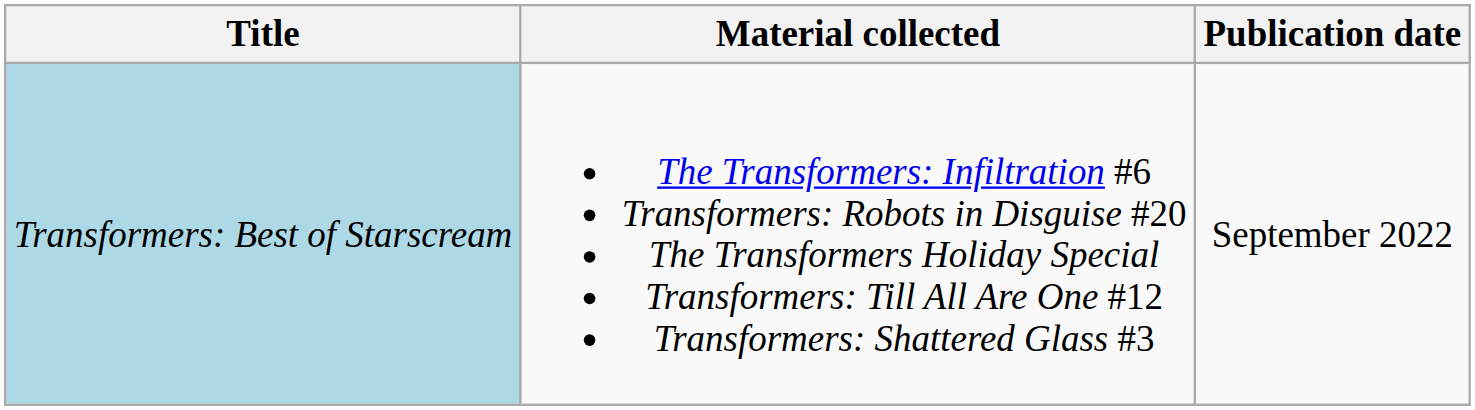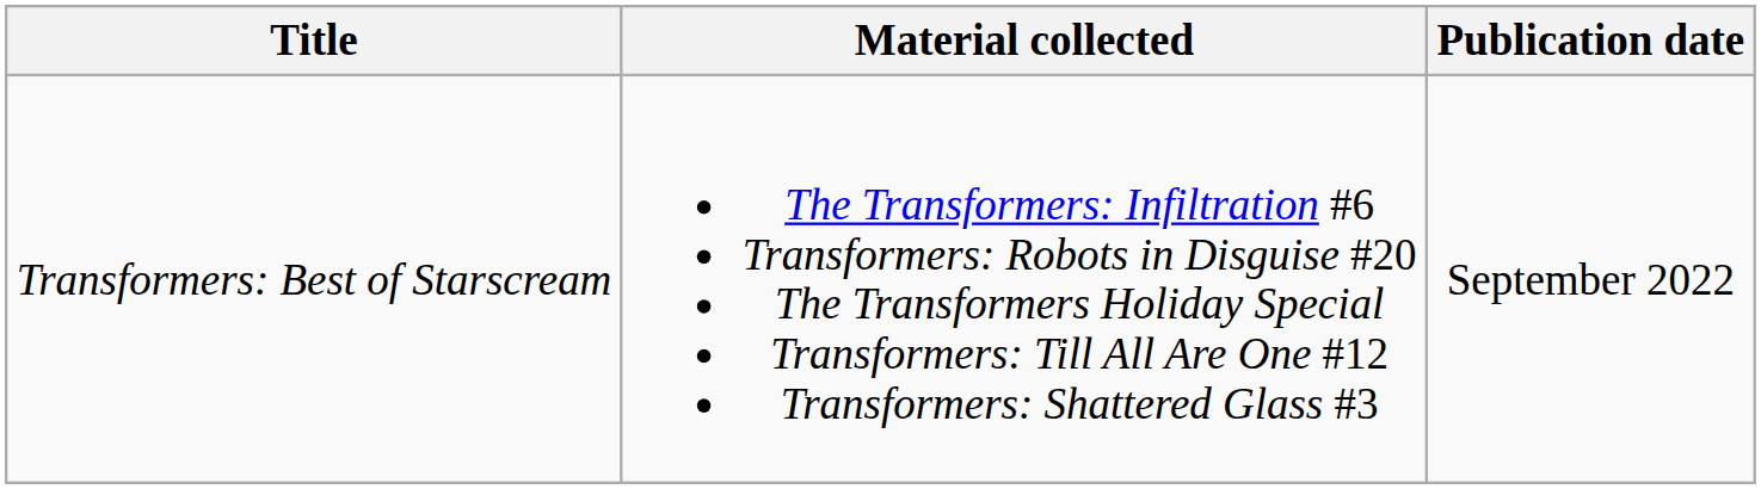row 2 | Title: lightblue background -> no background
